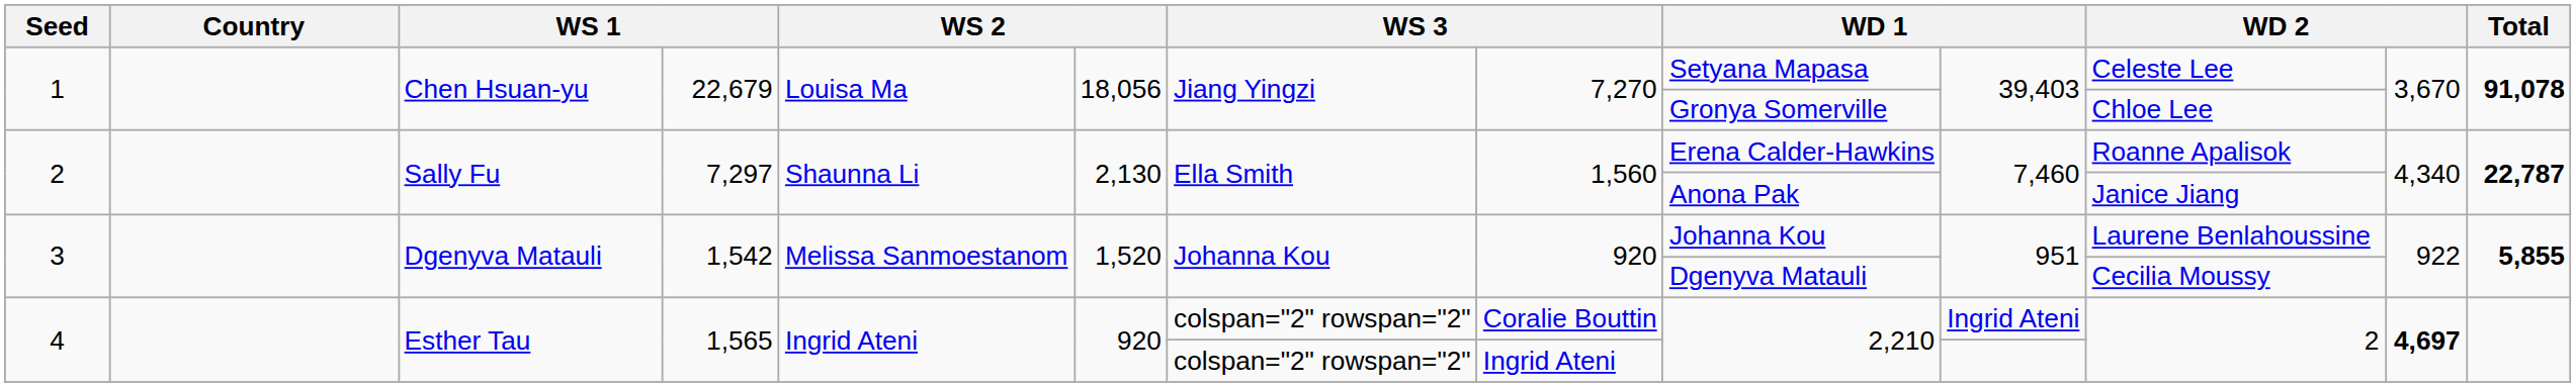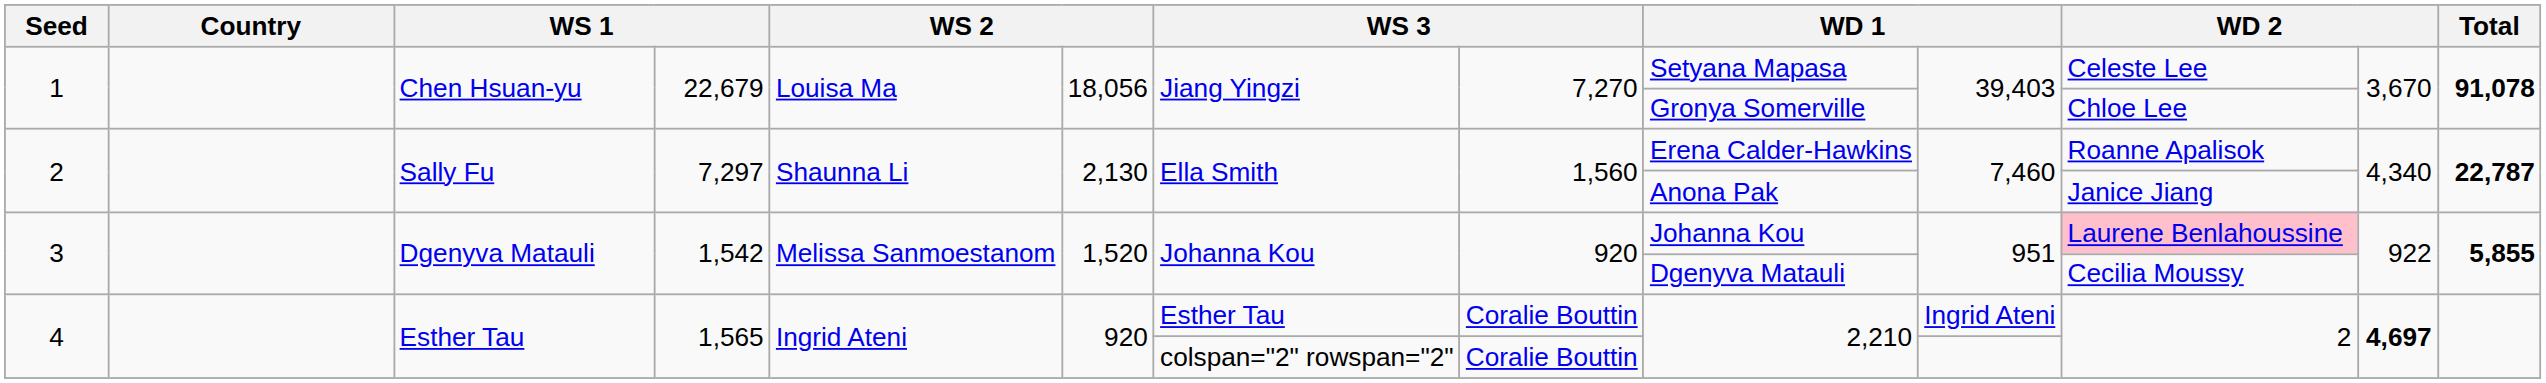row 6 | column 11: no background -> pink background
row 8 | column 7: colspan="2" rowspan="2" -> Esther Tau
row 9 | column 8: Ingrid Ateni -> Coralie Bouttin
